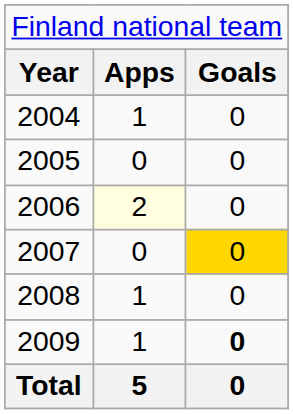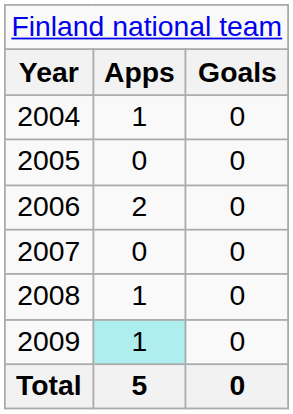2006 | column 2: lightyellow background -> no background
2007 | column 3: gold background -> no background
2009 | column 2: no background -> paleturquoise background
2009 | column 3: bold -> normal
